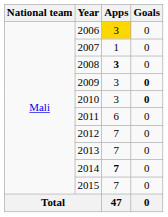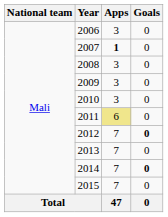2006 | Apps: gold background -> no background
2007 | Apps: normal -> bold
2008 | Apps: bold -> normal
2009 | Goals: bold -> normal
2010 | Goals: bold -> normal
2011 | Apps: no background -> khaki background
2012 | Goals: normal -> bold
2014 | Apps: bold -> normal
2014 | Goals: normal -> bold
